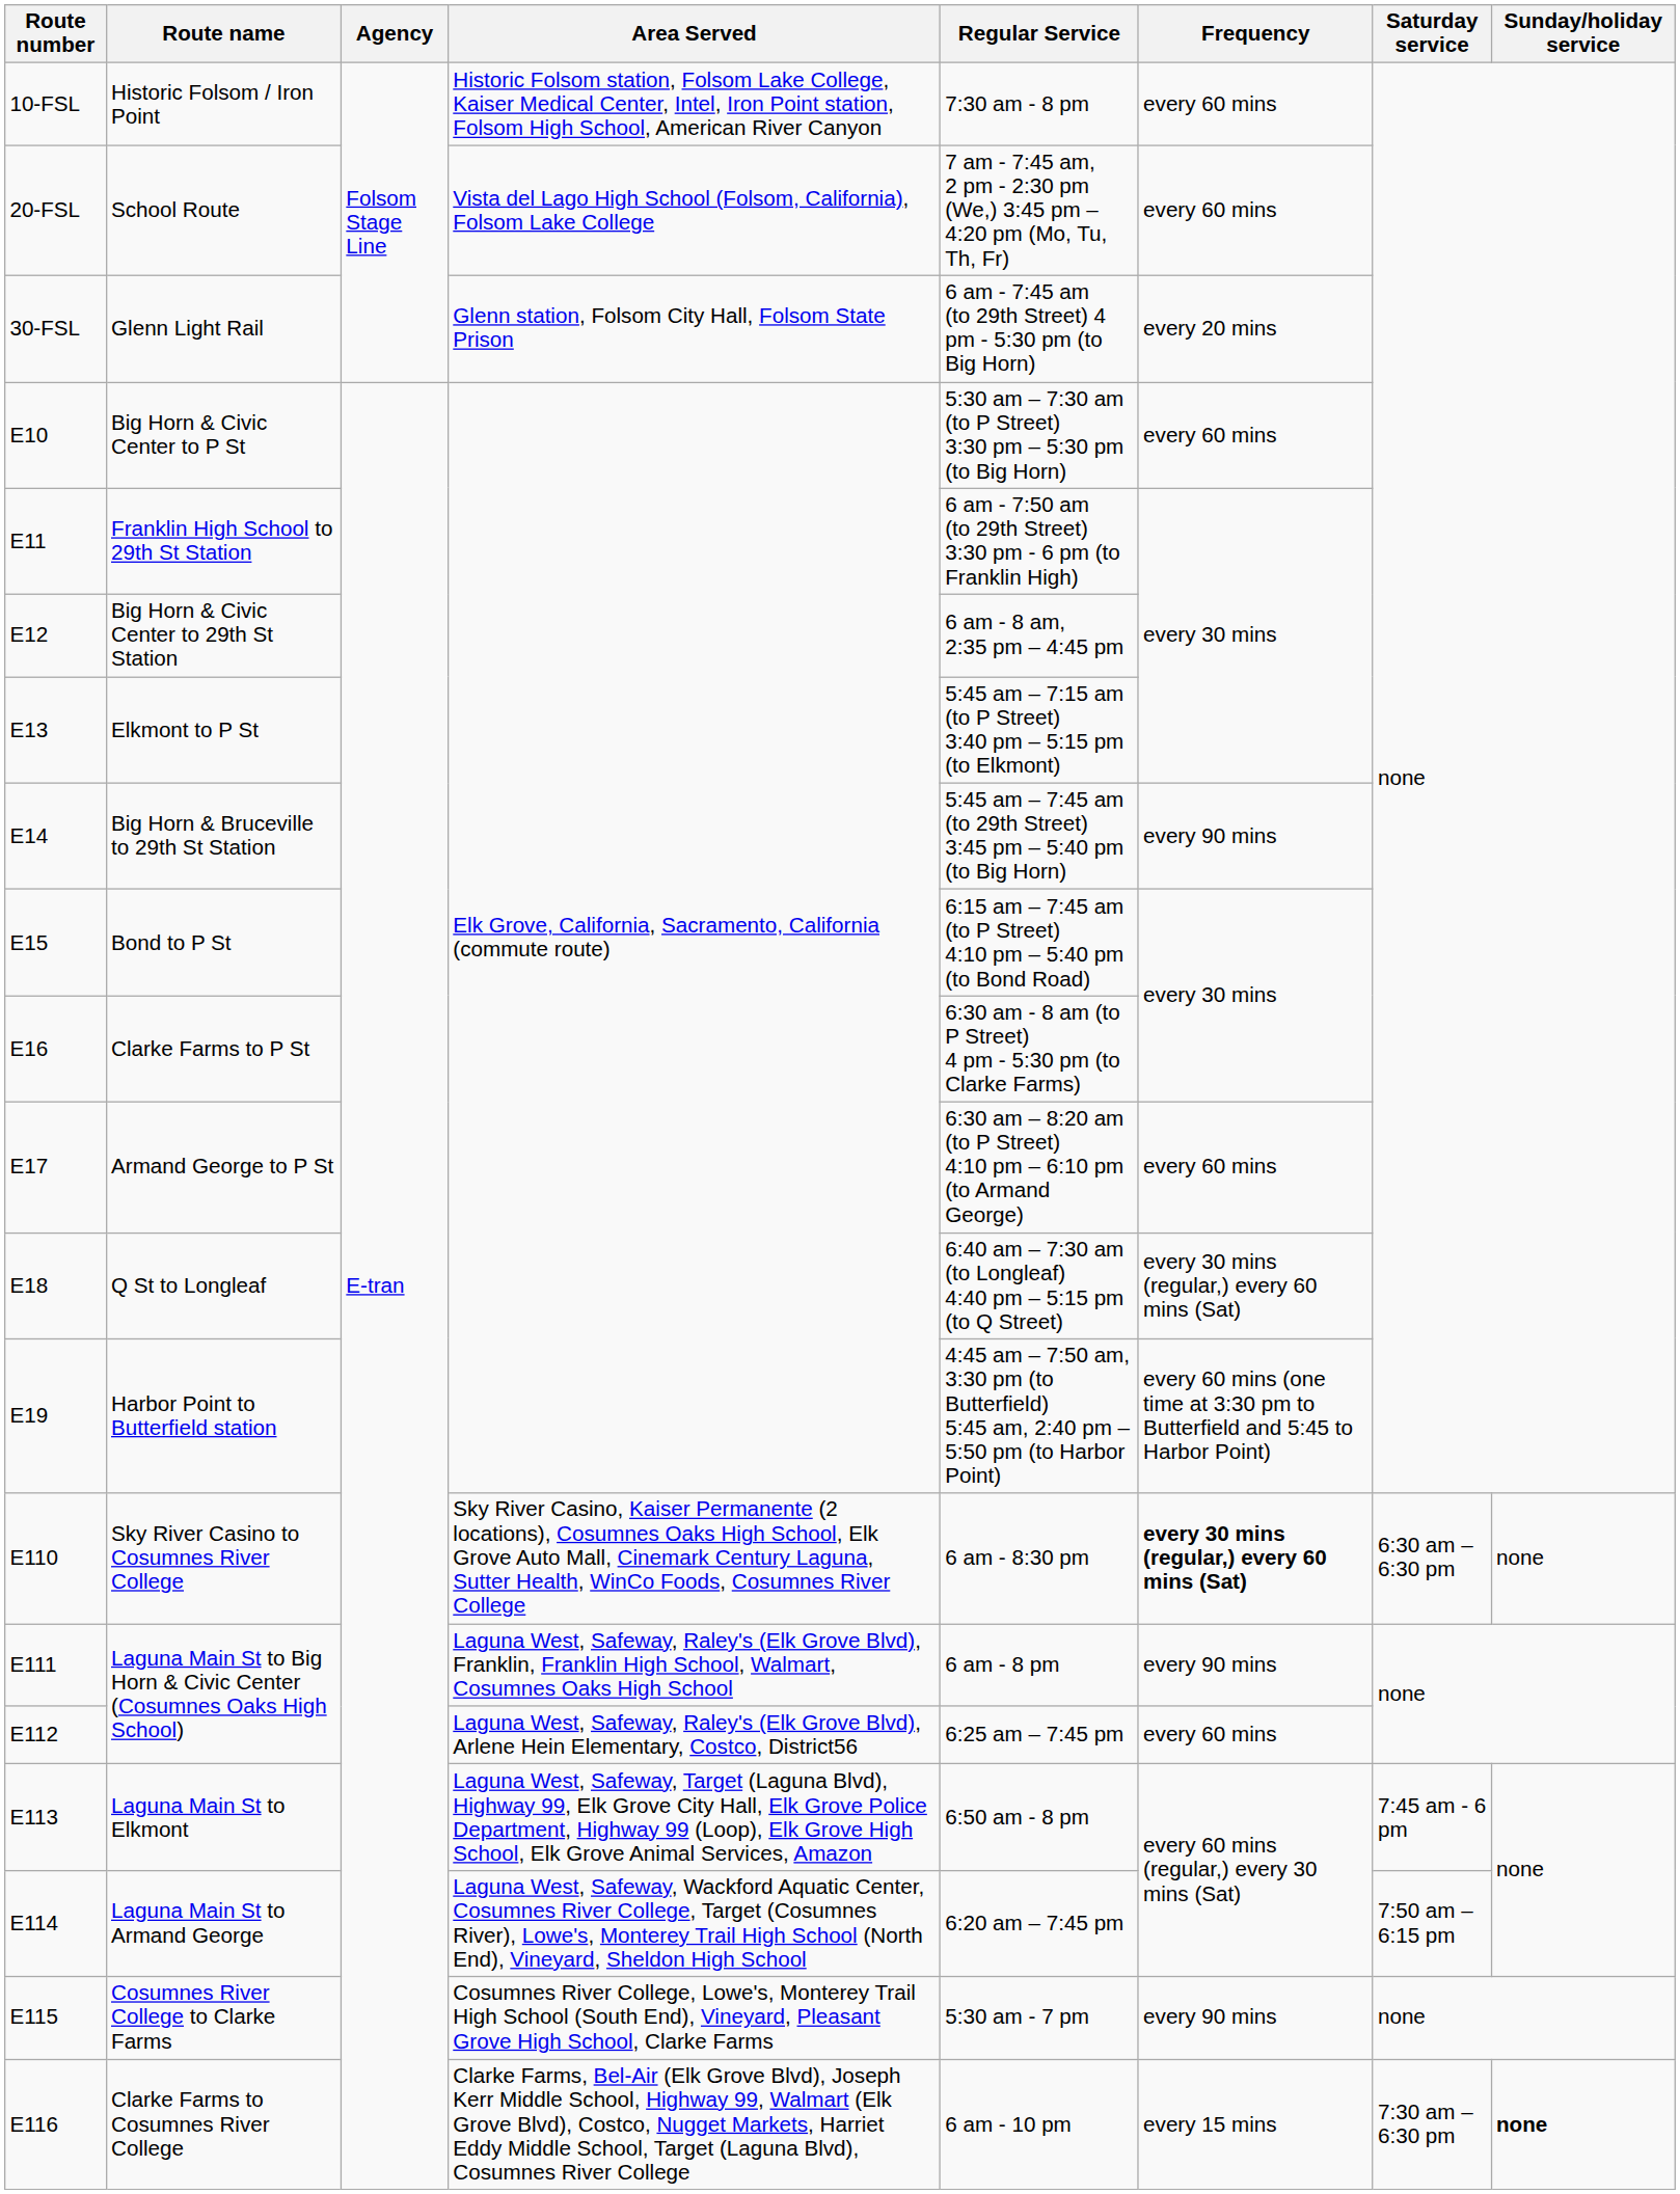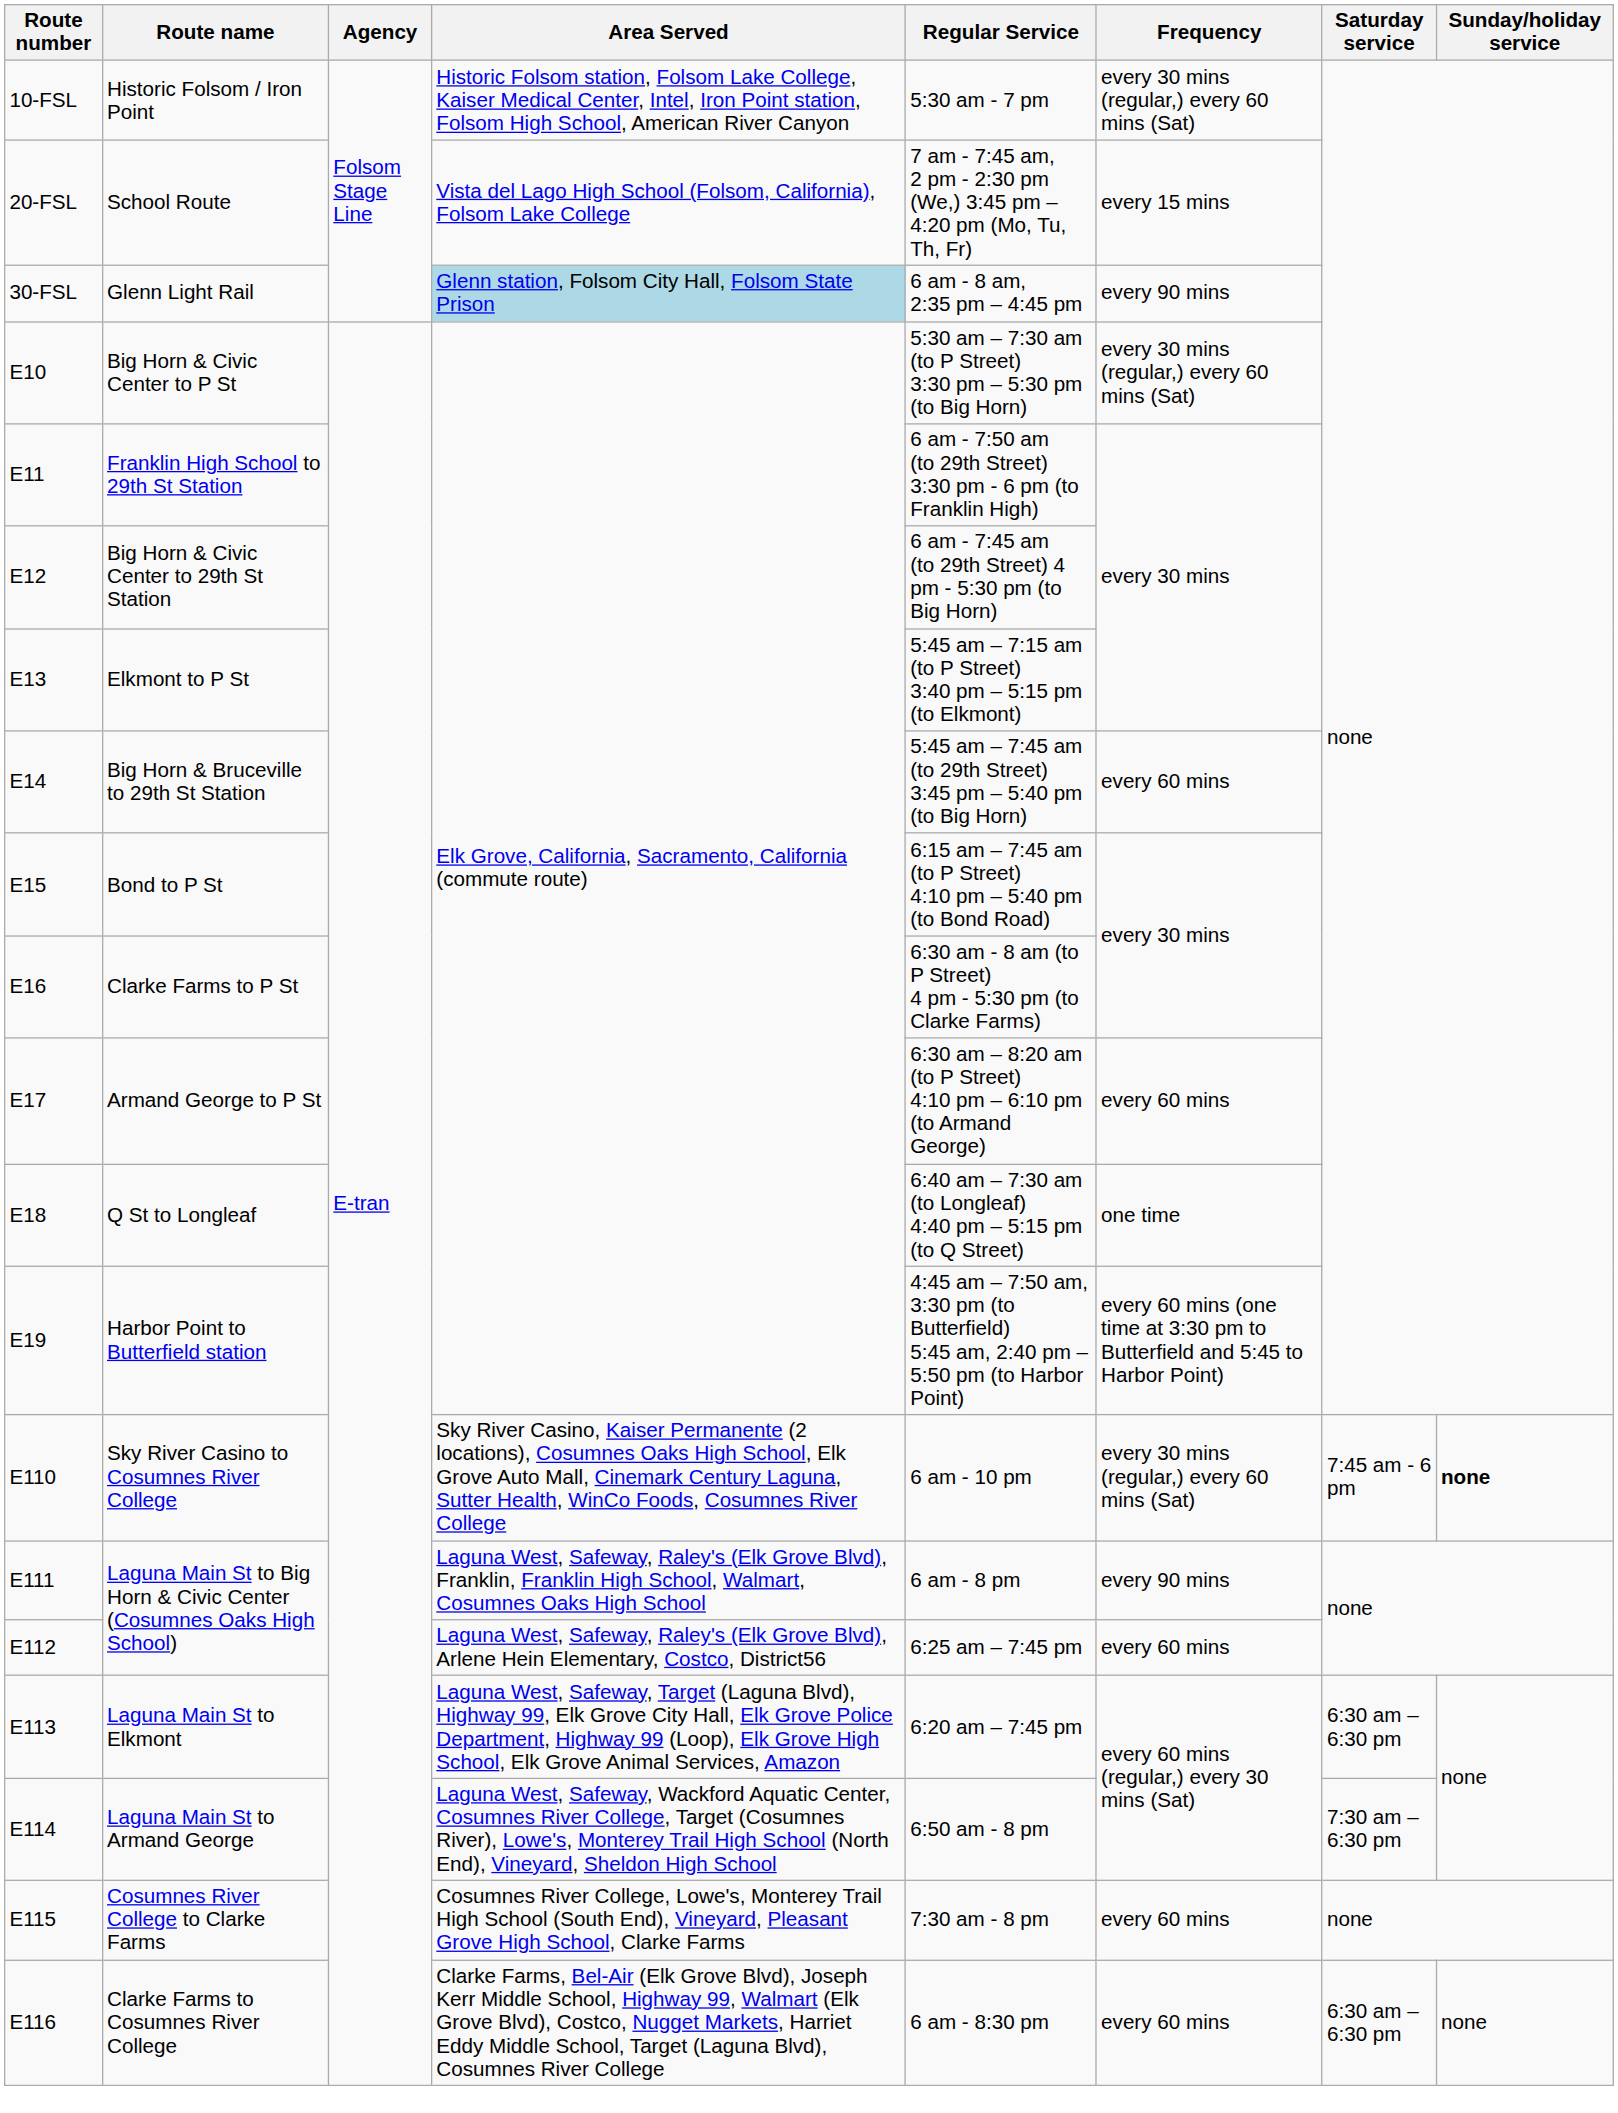Historic Folsom / Iron Point | Regular Service: 7:30 am - 8 pm -> 5:30 am - 7 pm
Historic Folsom / Iron Point | Frequency: every 60 mins -> every 30 mins (regular,) every 60 mins (Sat)
School Route | Frequency: every 60 mins -> every 15 mins
Glenn Light Rail | Area Served: no background -> lightblue background
Glenn Light Rail | Regular Service: 6 am - 7:45 am (to 29th Street) 4 pm - 5:30 pm (to Big Horn) -> 6 am - 8 am, 2:35 pm – 4:45 pm
Glenn Light Rail | Frequency: every 20 mins -> every 90 mins
Big Horn & Civic Center to P St | Frequency: every 60 mins -> every 30 mins (regular,) every 60 mins (Sat)
Big Horn & Civic Center to 29th St Station | Regular Service: 6 am - 8 am, 2:35 pm – 4:45 pm -> 6 am - 7:45 am (to 29th Street) 4 pm - 5:30 pm (to Big Horn)
Big Horn & Bruceville to 29th St Station | Frequency: every 90 mins -> every 60 mins
Q St to Longleaf | Frequency: every 30 mins (regular,) every 60 mins (Sat) -> one time
Sky River Casino to Cosumnes River College | Regular Service: 6 am - 8:30 pm -> 6 am - 10 pm
Sky River Casino to Cosumnes River College | Frequency: bold -> normal
Sky River Casino to Cosumnes River College | Saturday service: 6:30 am – 6:30 pm -> 7:45 am - 6 pm
Sky River Casino to Cosumnes River College | Sunday/holiday service: normal -> bold
Laguna Main St to Elkmont | Regular Service: 6:50 am - 8 pm -> 6:20 am – 7:45 pm
Laguna Main St to Elkmont | Saturday service: 7:45 am - 6 pm -> 6:30 am – 6:30 pm
Laguna Main St to Armand George | Regular Service: 6:20 am – 7:45 pm -> 6:50 am - 8 pm
Laguna Main St to Armand George | Saturday service: 7:50 am – 6:15 pm -> 7:30 am – 6:30 pm
Cosumnes River College to Clarke Farms | Regular Service: 5:30 am - 7 pm -> 7:30 am - 8 pm
Cosumnes River College to Clarke Farms | Frequency: every 90 mins -> every 60 mins
Clarke Farms to Cosumnes River College | Regular Service: 6 am - 10 pm -> 6 am - 8:30 pm
Clarke Farms to Cosumnes River College | Frequency: every 15 mins -> every 60 mins
Clarke Farms to Cosumnes River College | Saturday service: 7:30 am – 6:30 pm -> 6:30 am – 6:30 pm
Clarke Farms to Cosumnes River College | Sunday/holiday service: bold -> normal
